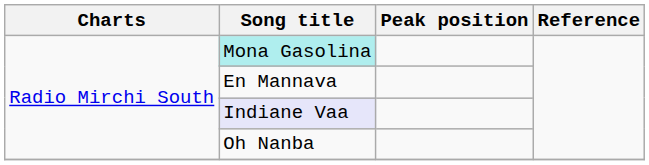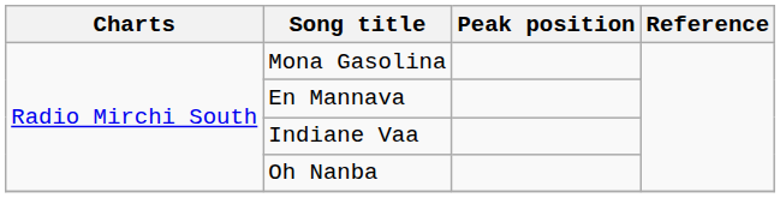Mona Gasolina | Song title: paleturquoise background -> no background
Indiane Vaa | Song title: lavender background -> no background
